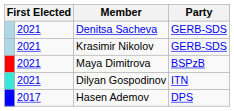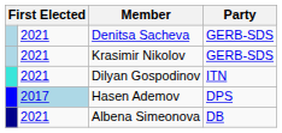- row: 2021 | Maya Dimitrova | BSPzB
Hasen Ademov | column 2: no background -> lightblue background
+ row: 2021 | Albena Simeonova | DB
